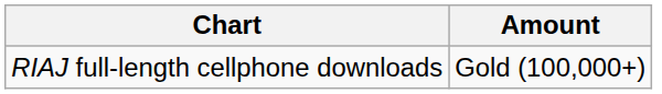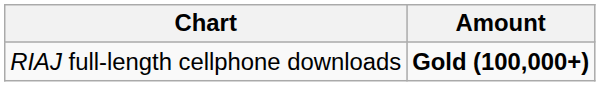RIAJ full-length cellphone downloads | Amount: normal -> bold
